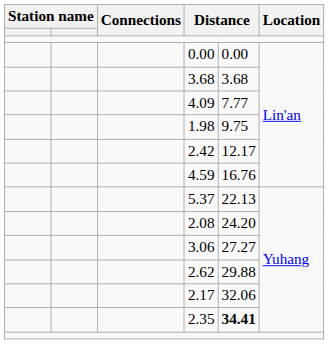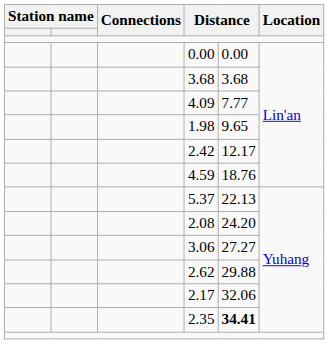1.98 | column 5: 9.75 -> 9.65
4.59 | column 5: 16.76 -> 18.76
